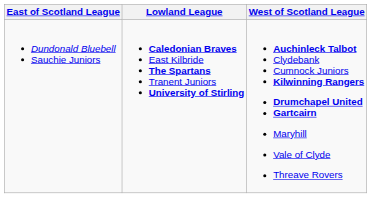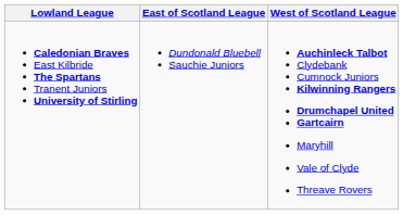columns swapped: Lowland League <-> East of Scotland League
